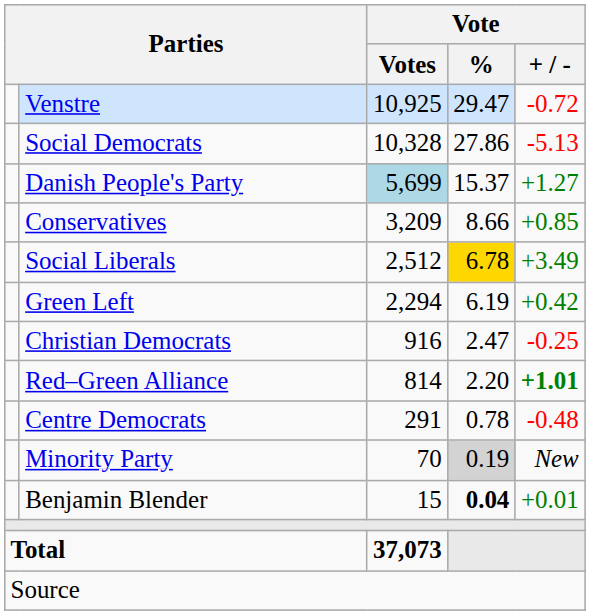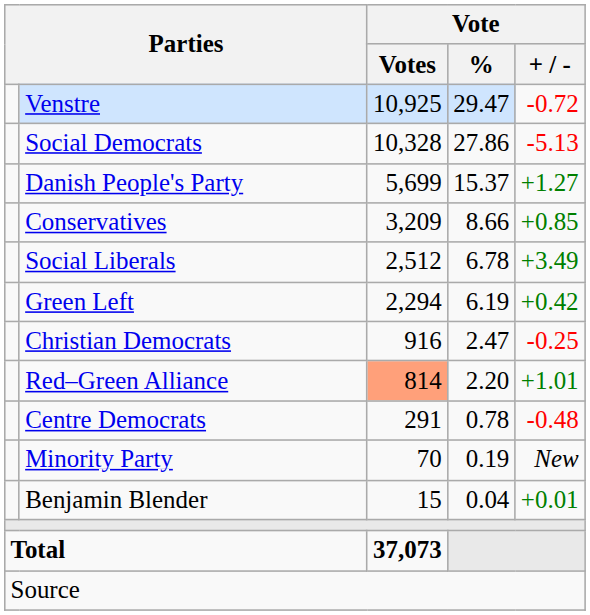Danish People's Party | Vote / Votes: lightblue background -> no background
Social Liberals | Vote / %: gold background -> no background
Red–Green Alliance | Vote / Votes: no background -> lightsalmon background
Red–Green Alliance | Vote / + / -: bold -> normal
Minority Party | Vote / %: lightgrey background -> no background
Benjamin Blender | Vote / %: bold -> normal
